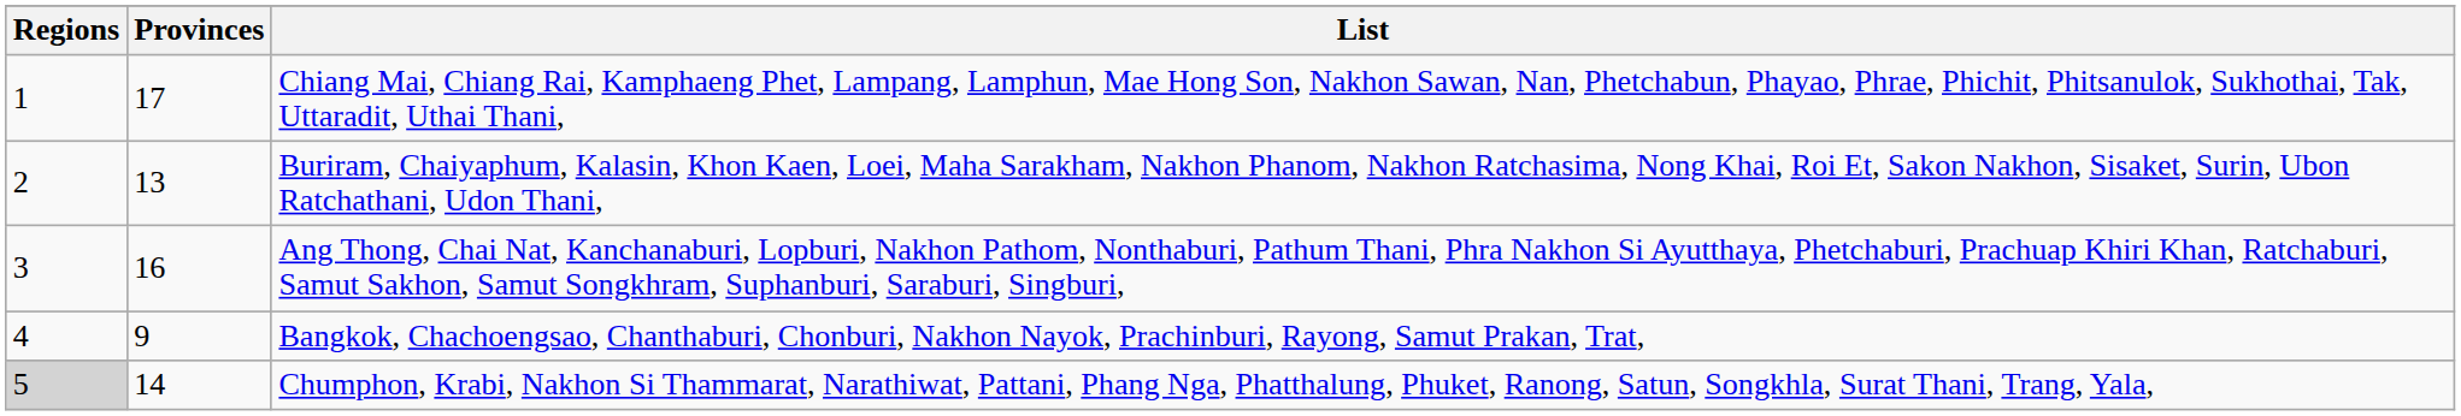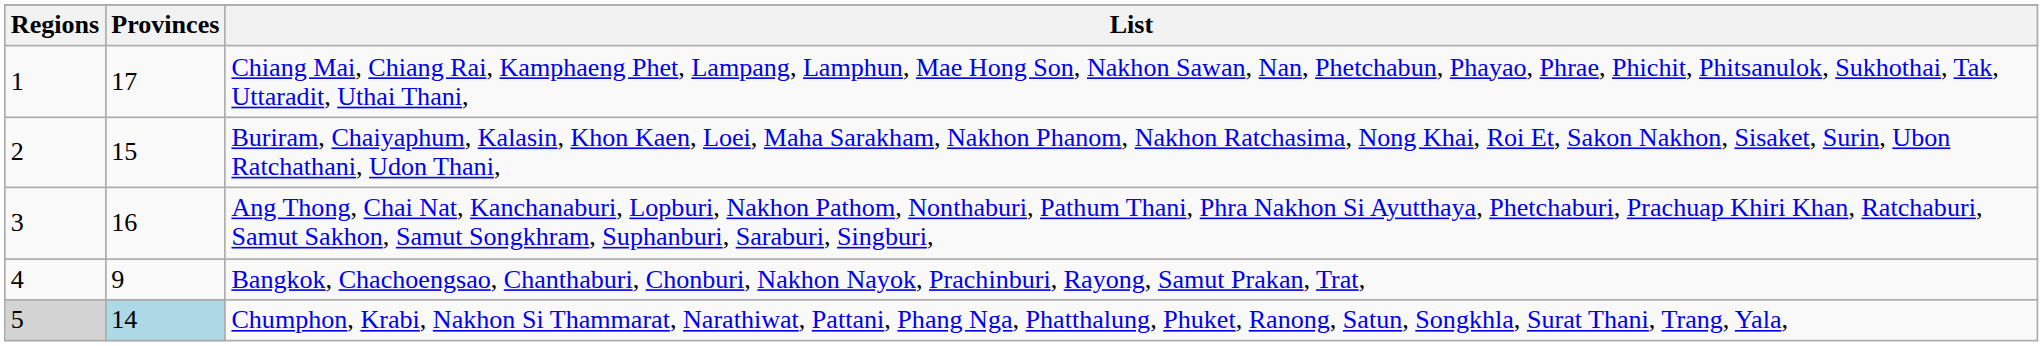row 3 | Provinces: 13 -> 15
row 6 | Provinces: no background -> lightblue background
